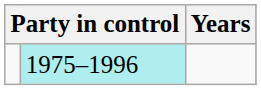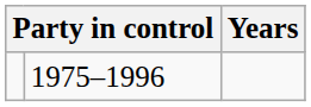row 2 | column 2: paleturquoise background -> no background
